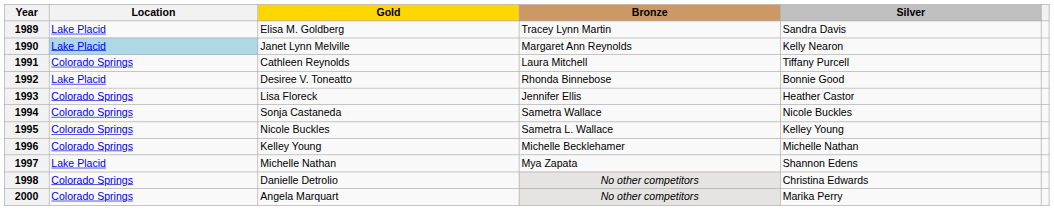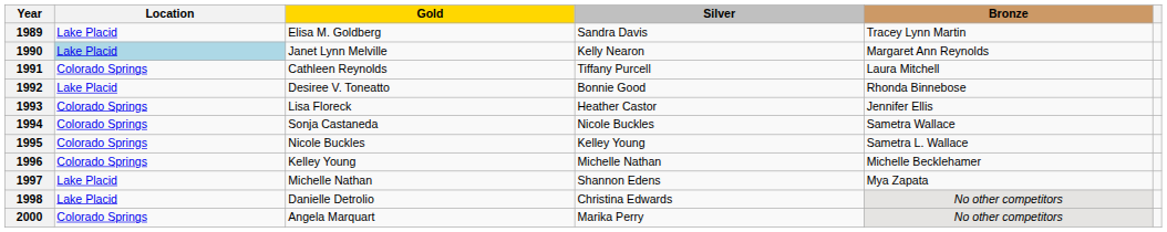columns swapped: Silver <-> Bronze
1998 | Location: Colorado Springs -> Lake Placid
